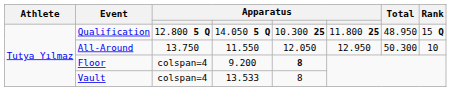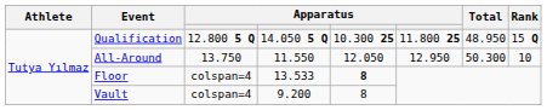Floor | column 4: 9.200 -> 13.533
Vault | column 4: 13.533 -> 9.200
